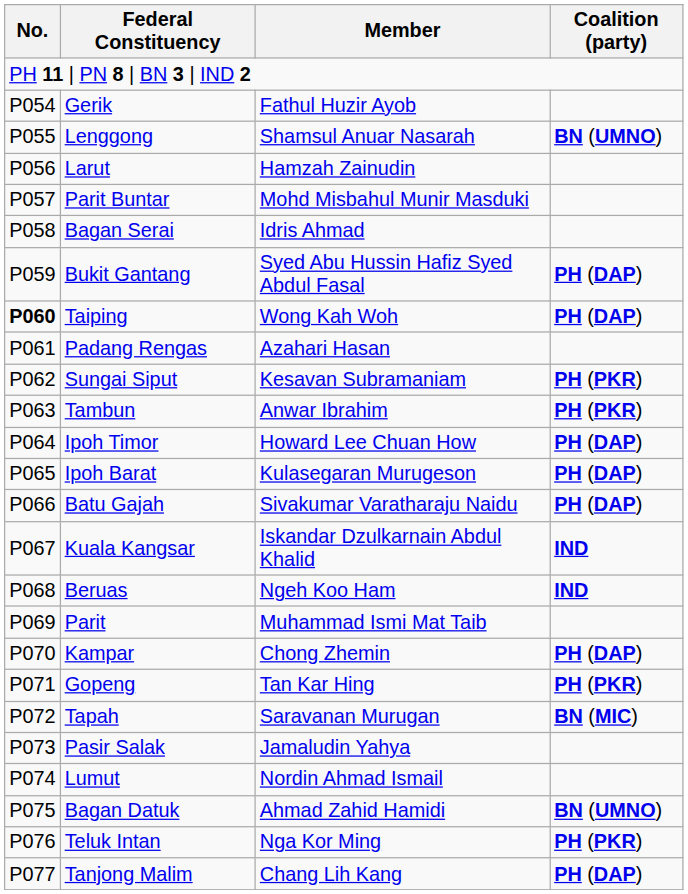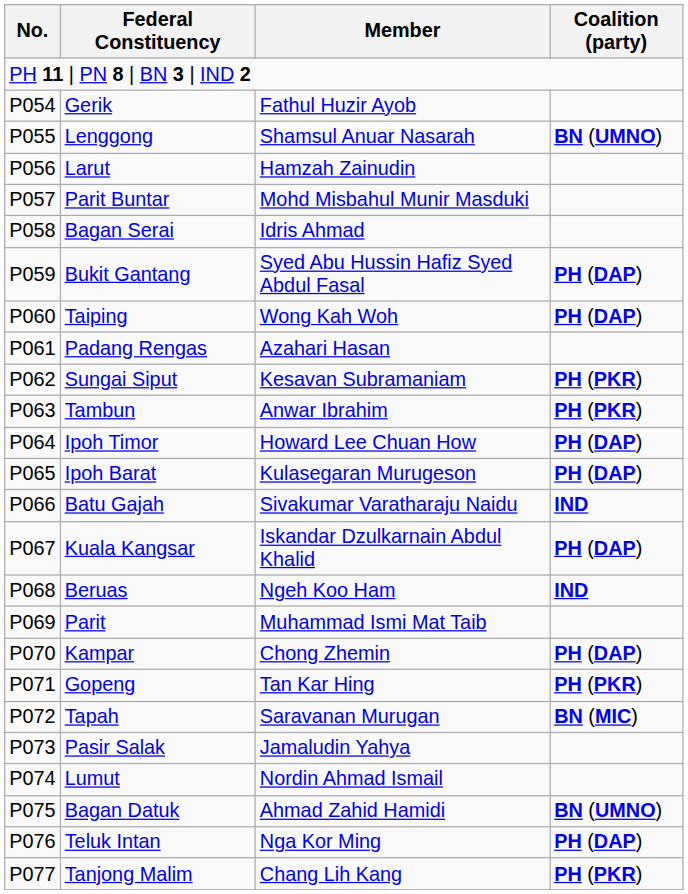Taiping | No.: bold -> normal
Batu Gajah | Coalition (party): PH (DAP) -> IND
Kuala Kangsar | Coalition (party): IND -> PH (DAP)
Teluk Intan | Coalition (party): PH (PKR) -> PH (DAP)
Tanjong Malim | Coalition (party): PH (DAP) -> PH (PKR)
